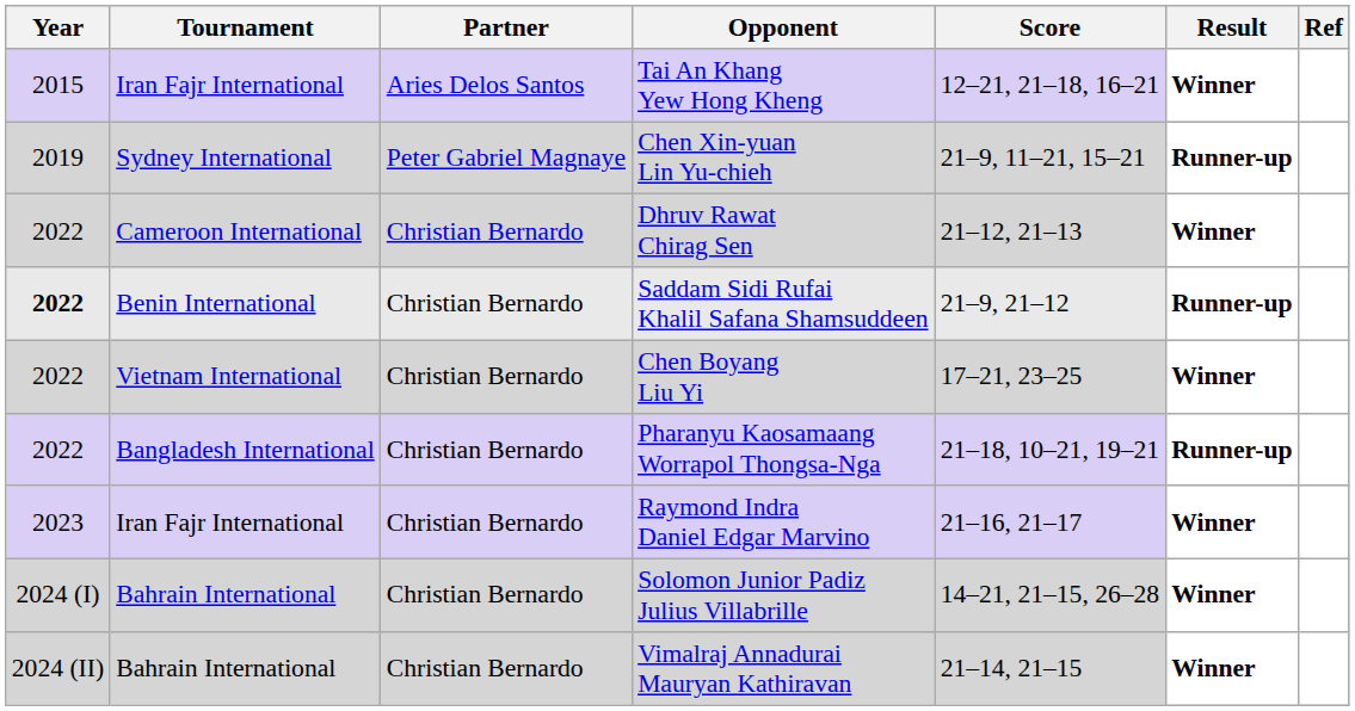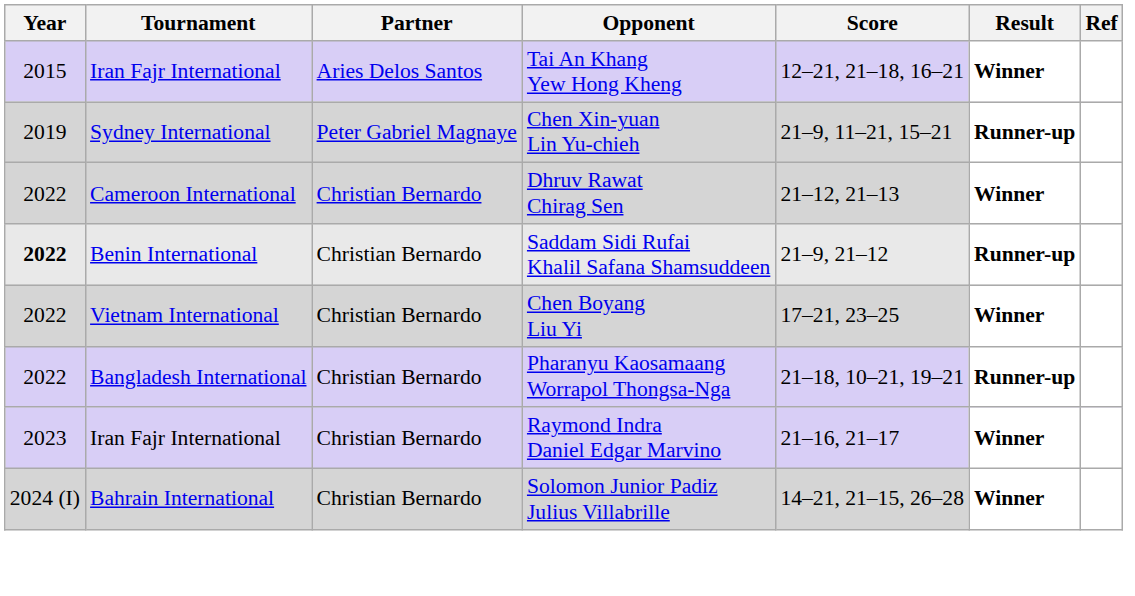- row: 2024 (II) | Bahrain International | Christian Bernardo | Vimalraj Annadurai Mauryan Kathiravan | 21–14, 21–15 | Winner
